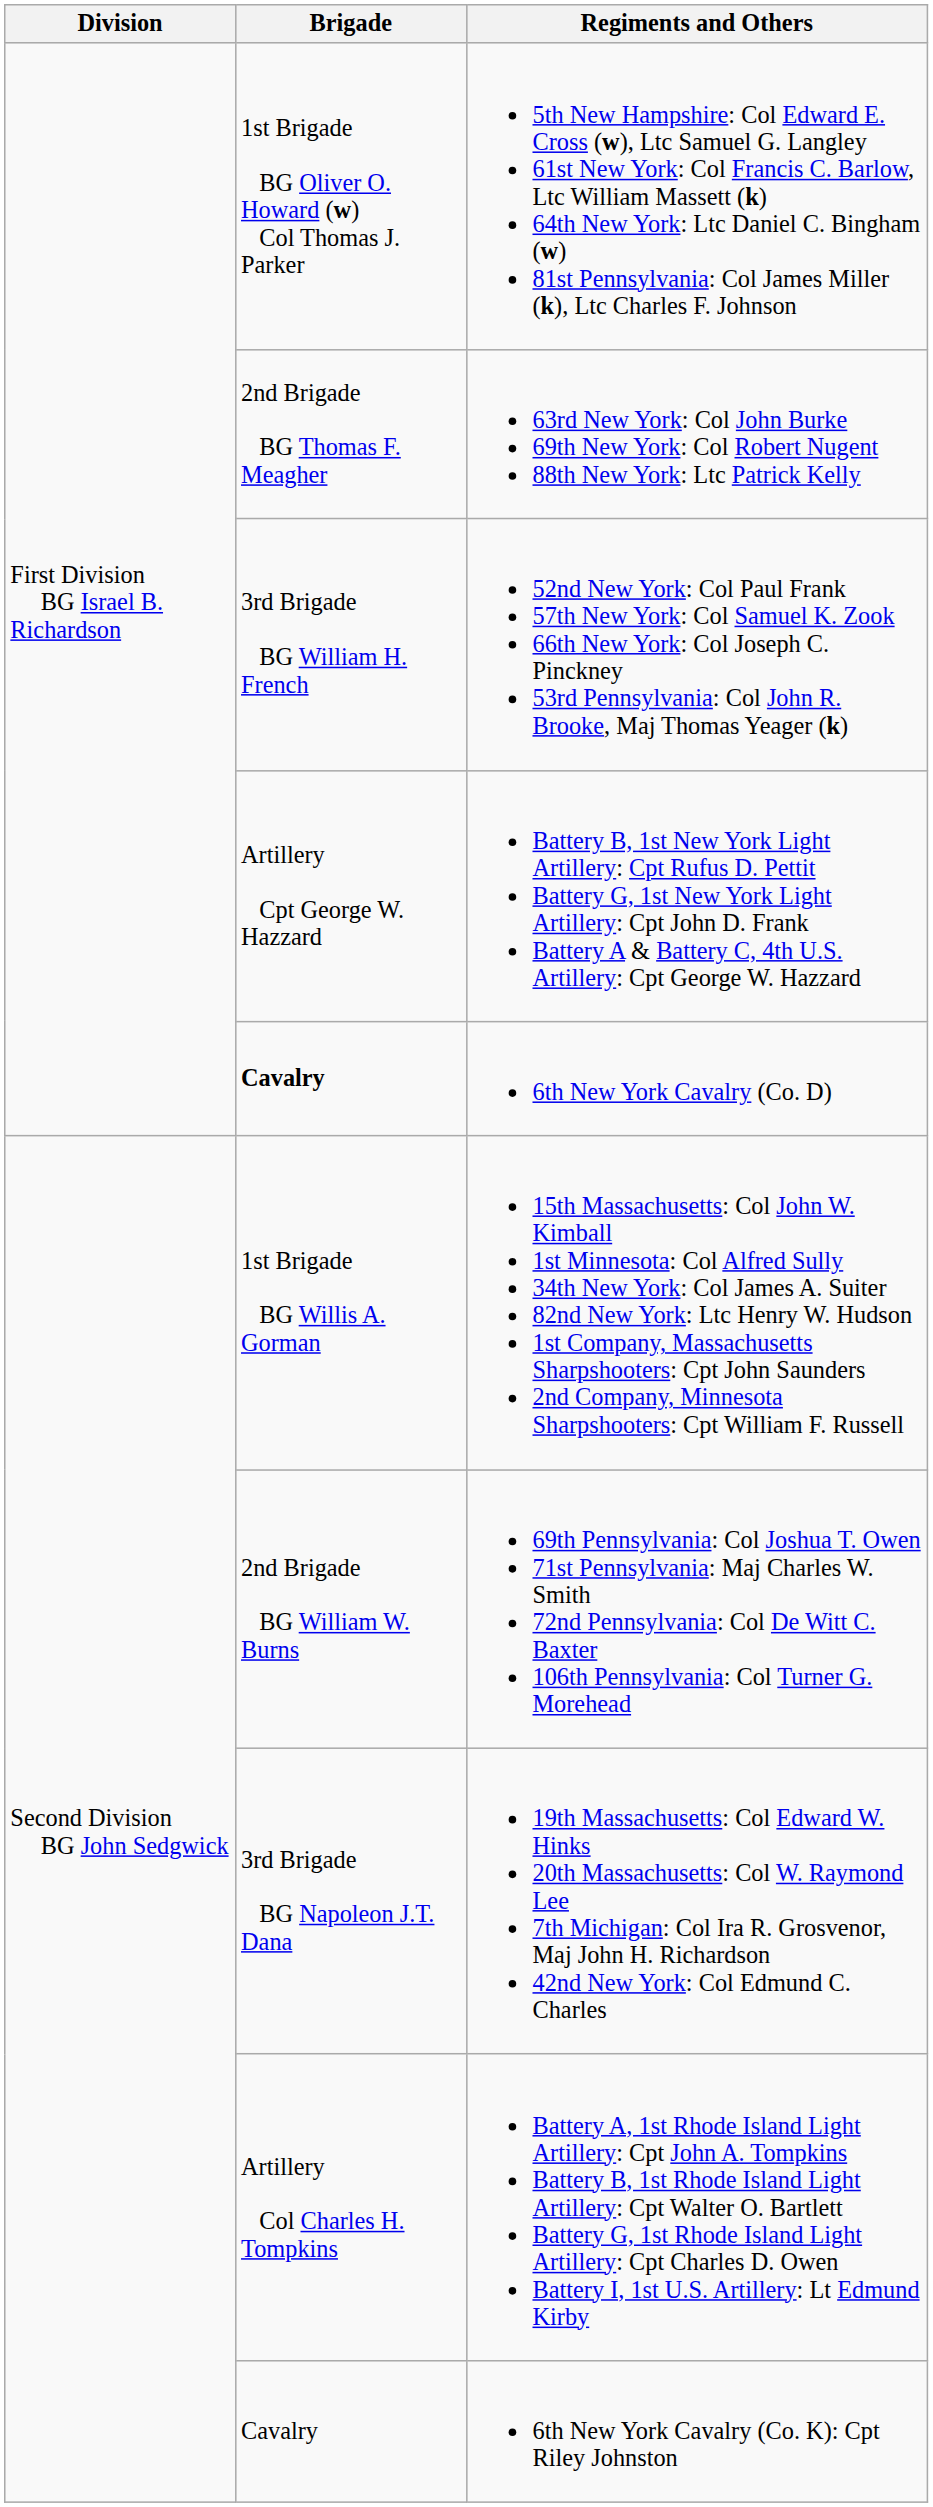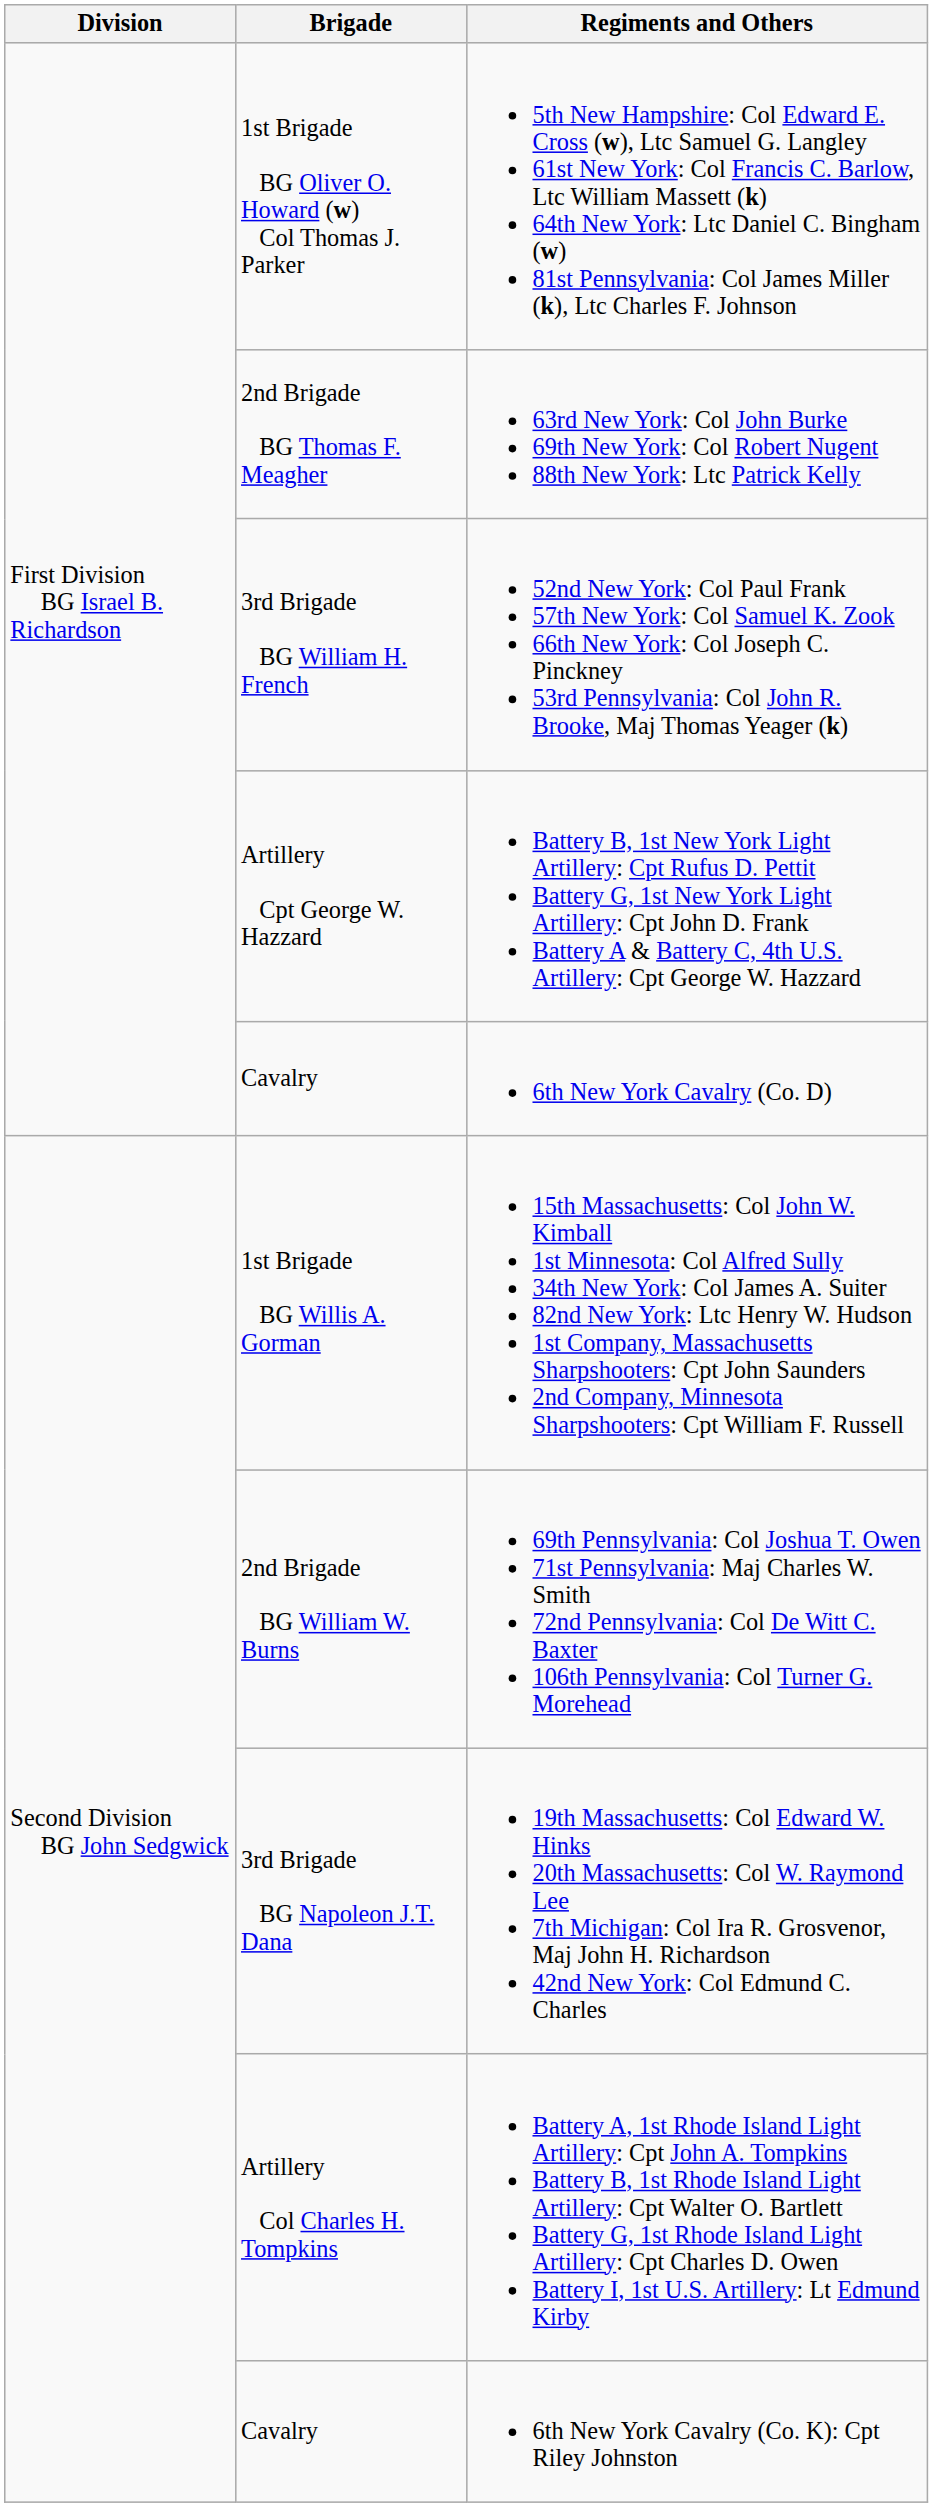6th New York Cavalry (Co. D) | Brigade: bold -> normal
